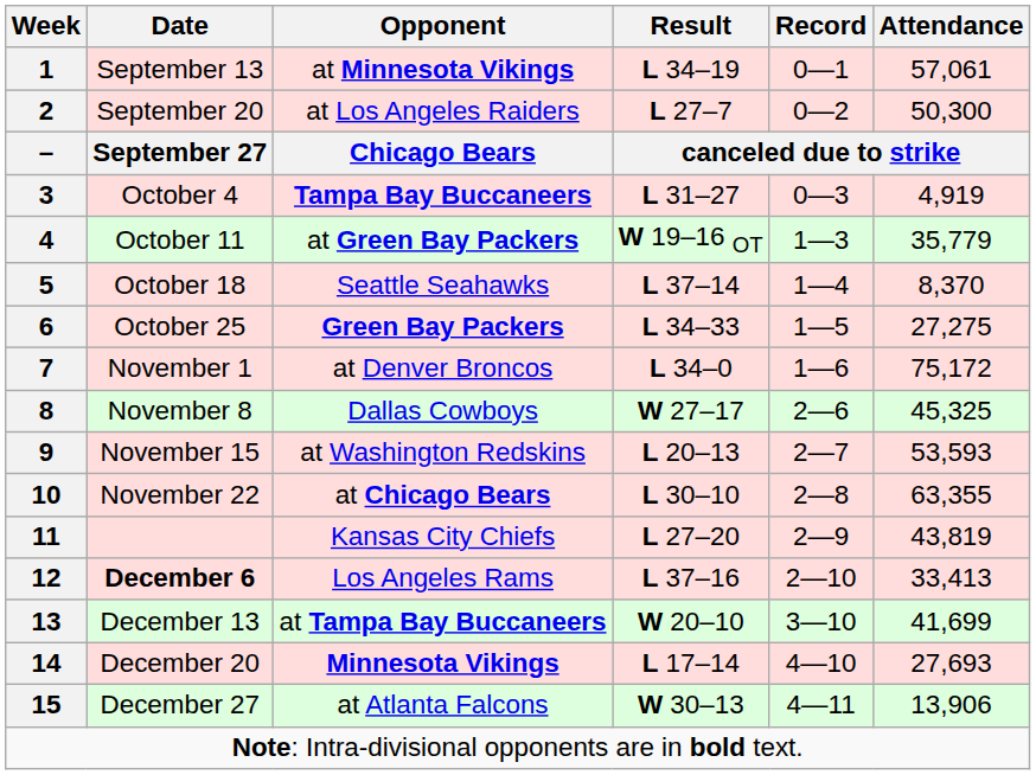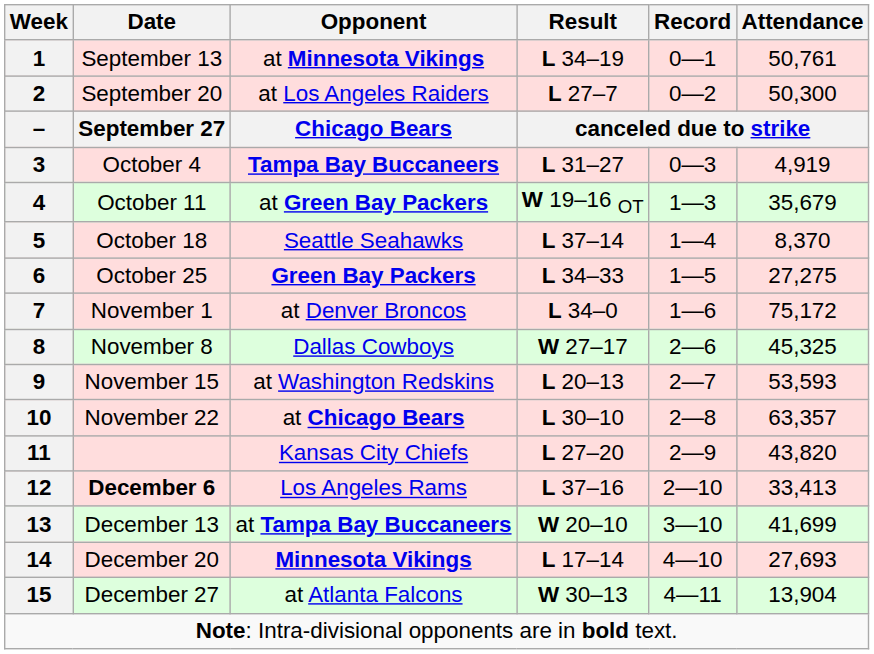1 | Attendance: 57,061 -> 50,761
4 | Attendance: 35,779 -> 35,679
10 | Attendance: 63,355 -> 63,357
11 | Attendance: 43,819 -> 43,820
15 | Attendance: 13,906 -> 13,904
